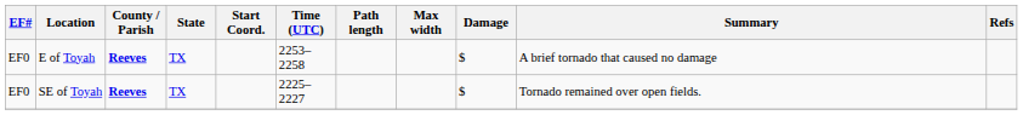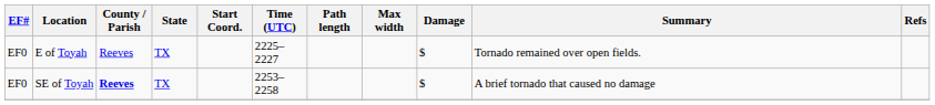E of Toyah | County / Parish: bold -> normal
E of Toyah | Time (UTC): 2253–2258 -> 2225–2227
E of Toyah | Summary: A brief tornado that caused no damage -> Tornado remained over open fields.
SE of Toyah | Time (UTC): 2225–2227 -> 2253–2258
SE of Toyah | Summary: Tornado remained over open fields. -> A brief tornado that caused no damage
